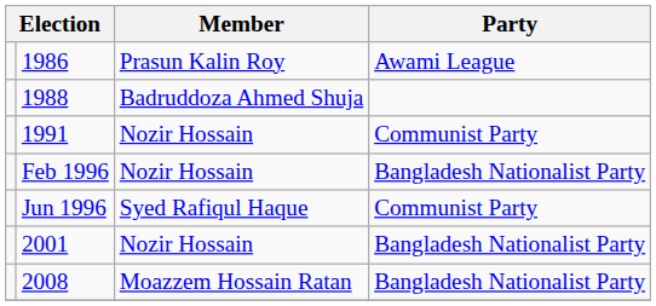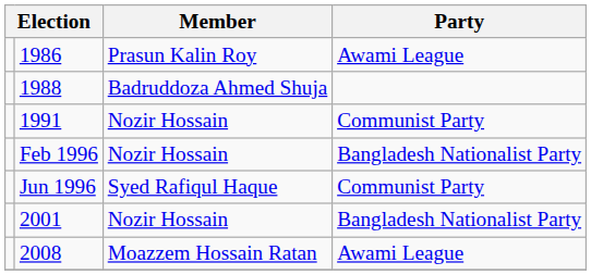2008 | Party: Bangladesh Nationalist Party -> Awami League
